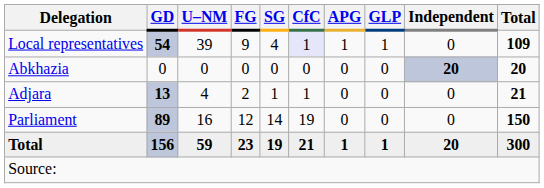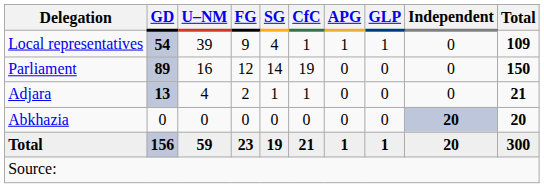Local representatives | CfC: lavender background -> no background
rows swapped: Abkhazia <-> Parliament
